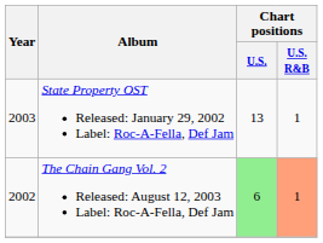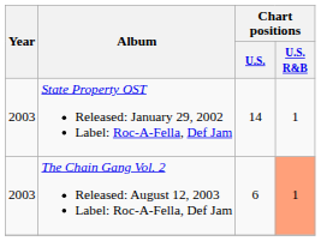row 3 | Chart positions / U.S.: 13 -> 14
row 4 | Year: 2002 -> 2003
row 4 | Chart positions / U.S.: lightgreen background -> no background
